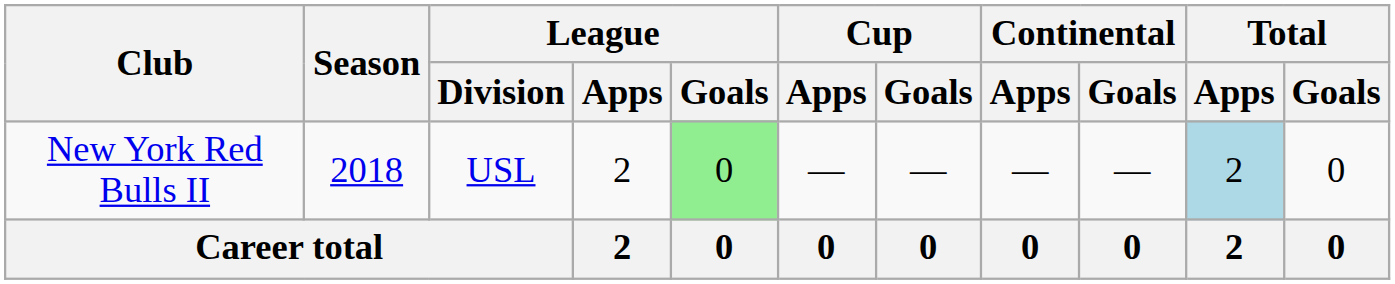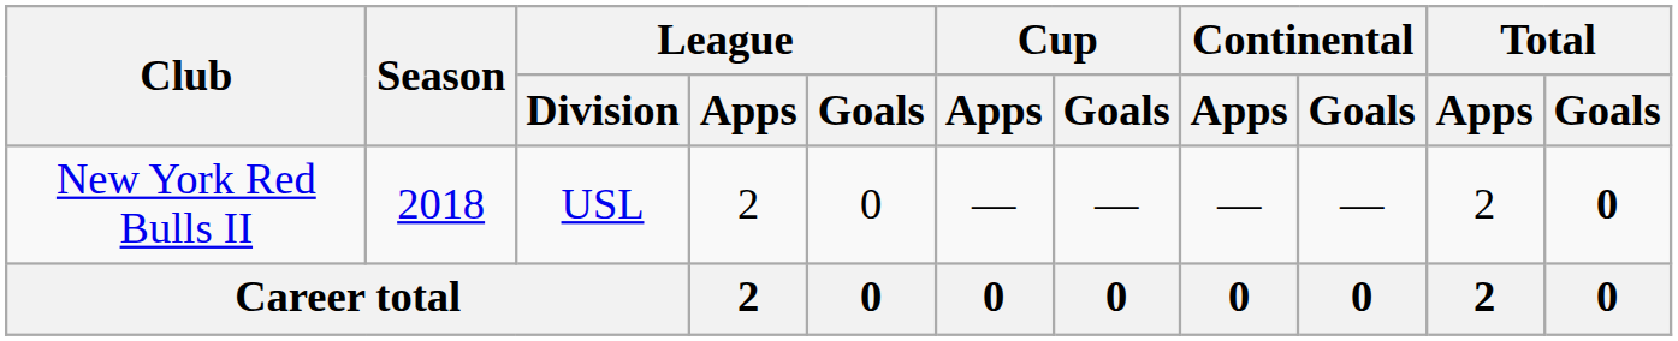New York Red Bulls II | League / Goals: lightgreen background -> no background
New York Red Bulls II | Total / Apps: lightblue background -> no background
New York Red Bulls II | Total / Goals: normal -> bold
